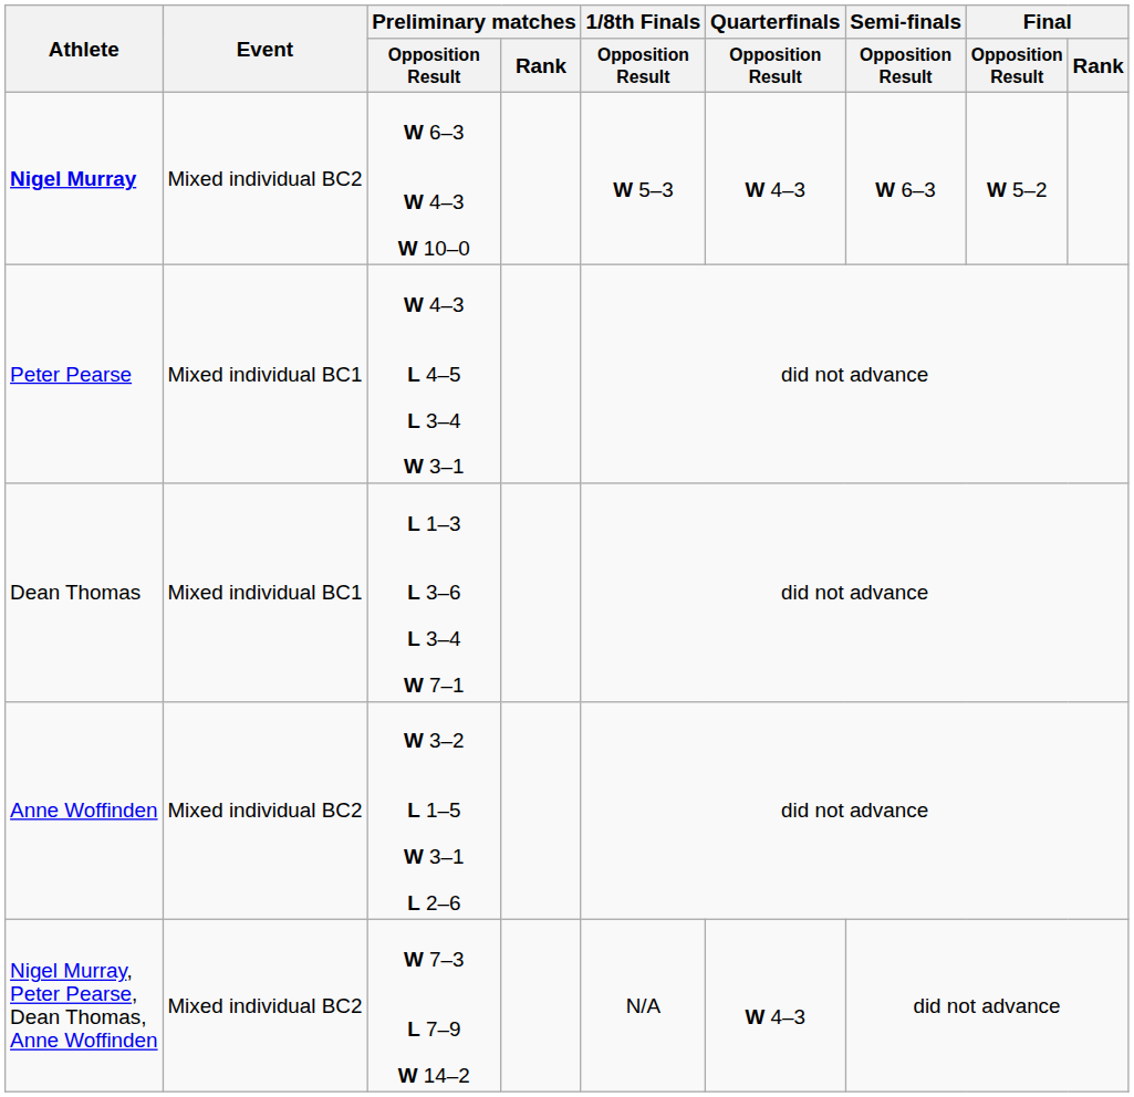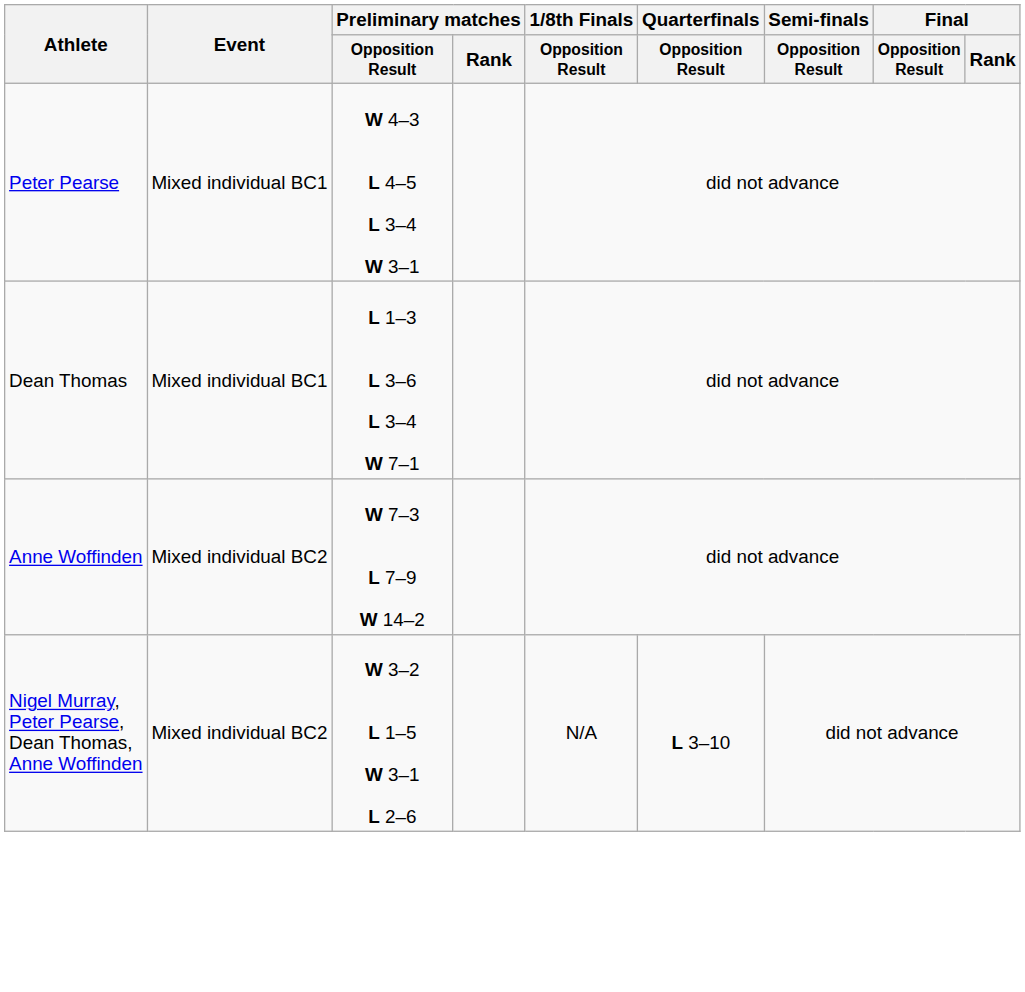- row: Nigel Murray | Mixed individual BC2 | W 6–3 W 4–3 W 10–0 | W 5–3 | W 4–3 | W 6–3 | W 5–2
Anne Woffinden | Preliminary matches / Opposition Result: W 3–2 L 1–5 W 3–1 L 2–6 -> W 7–3 L 7–9 W 14–2
Nigel Murray, Peter Pearse, Dean Thomas, Anne Woffinden | Preliminary matches / Opposition Result: W 7–3 L 7–9 W 14–2 -> W 3–2 L 1–5 W 3–1 L 2–6
Nigel Murray, Peter Pearse, Dean Thomas, Anne Woffinden | Quarterfinals / Opposition Result: W 4–3 -> L 3–10
